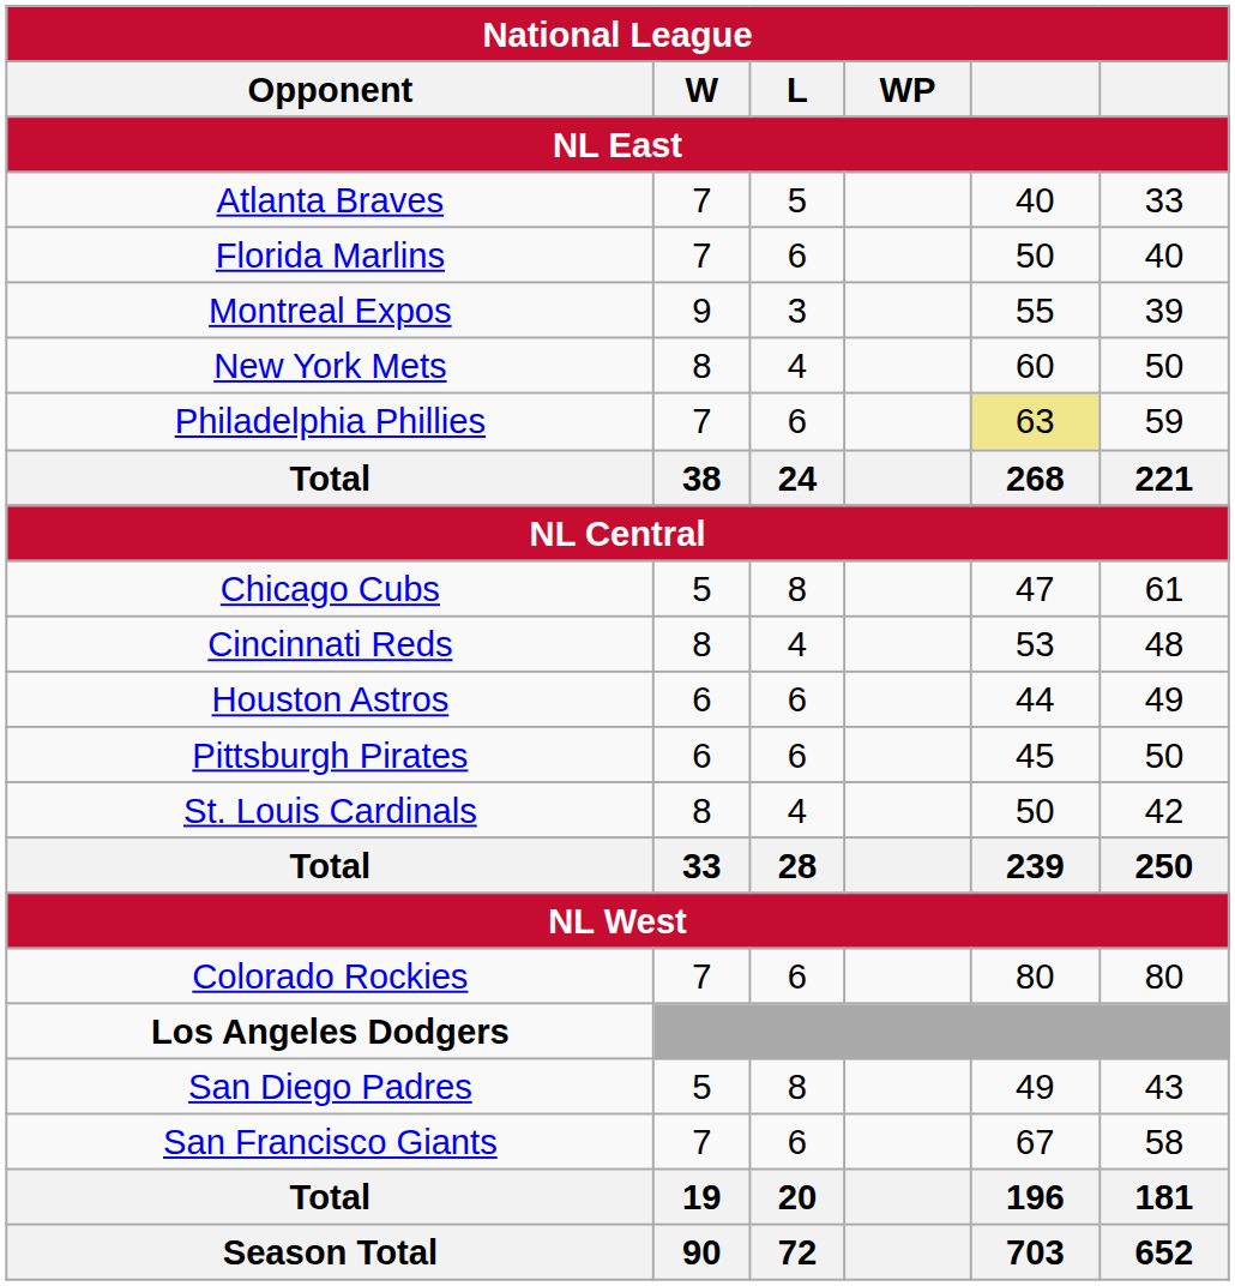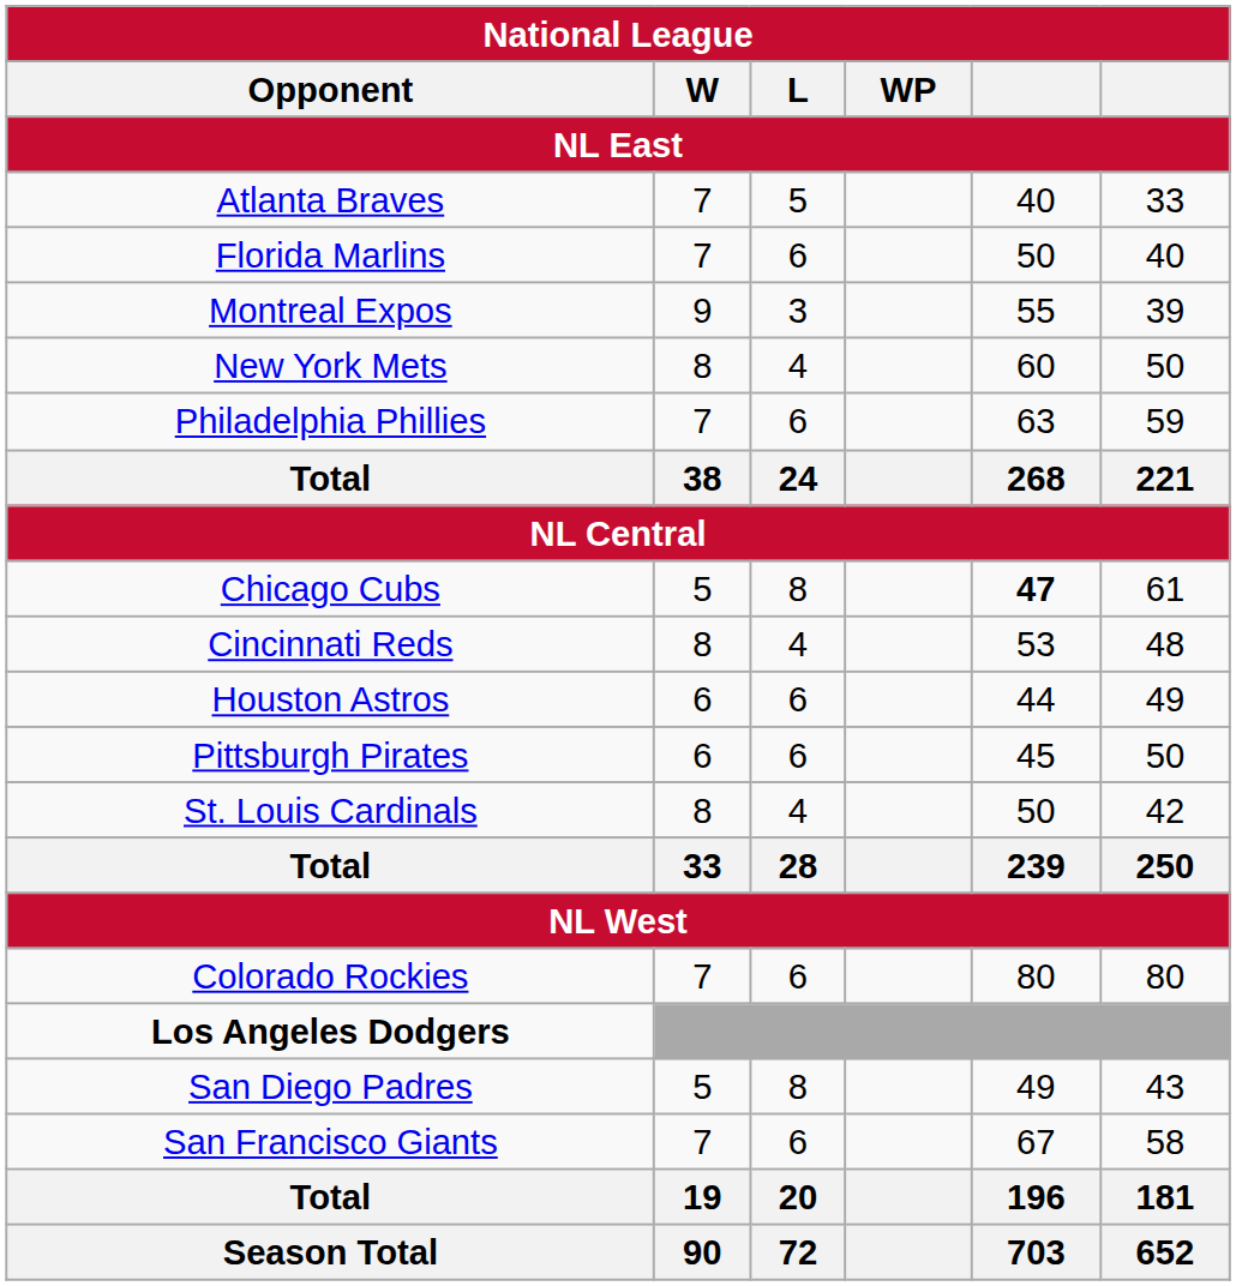Philadelphia Phillies | column 5: khaki background -> no background
Chicago Cubs | column 5: normal -> bold
